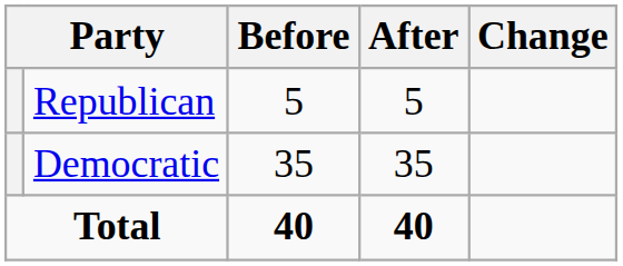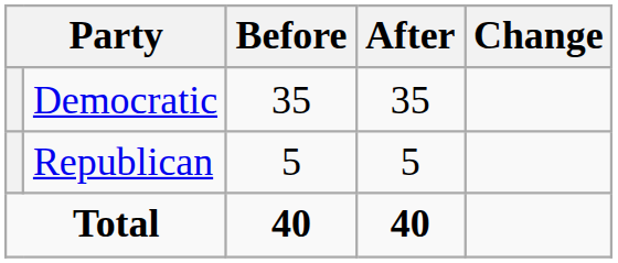rows swapped: Democratic <-> Republican
